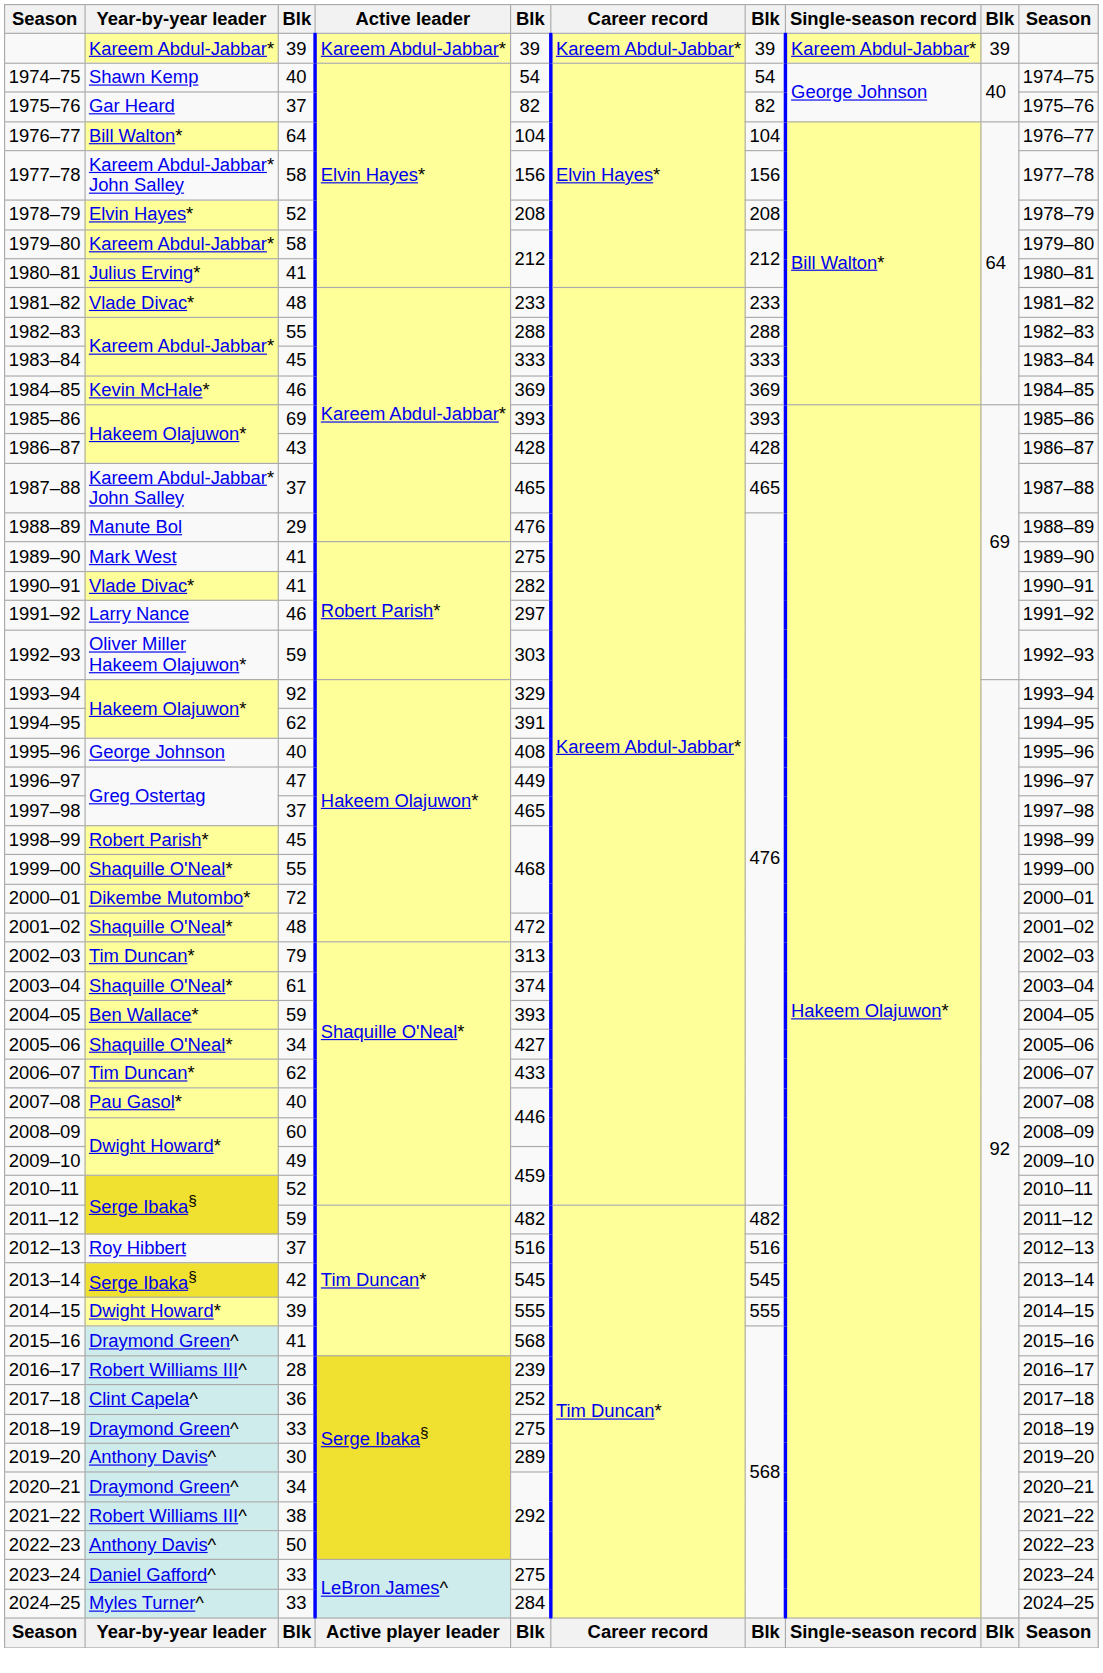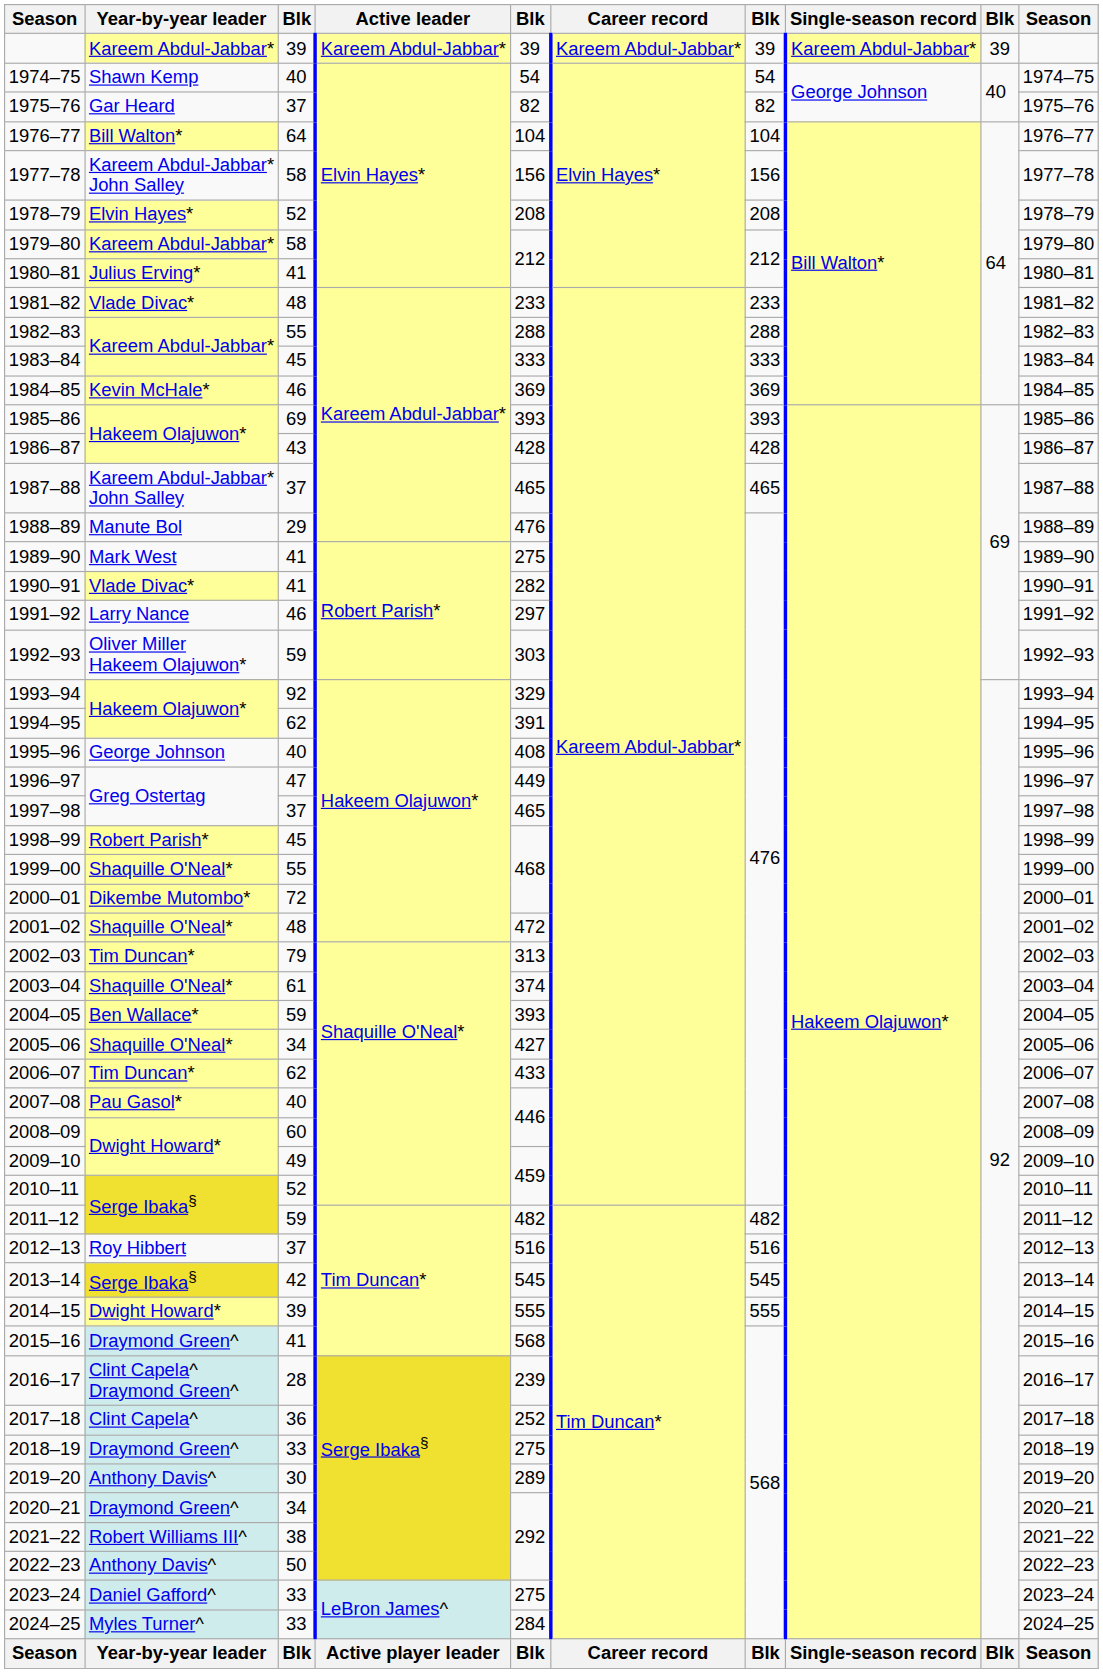row 45 | Year-by-year leader: Robert Williams III^ -> Clint Capela^ Draymond Green^
